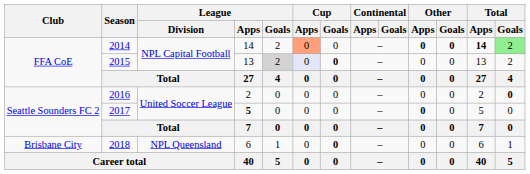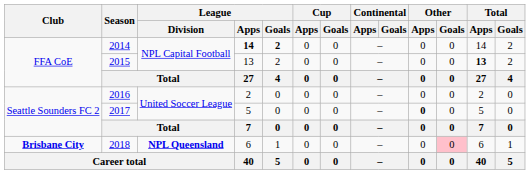2014 | League / Apps: normal -> bold
2014 | League / Goals: normal -> bold
2014 | Cup / Apps: lightsalmon background -> no background
2014 | Other / Apps: bold -> normal
2014 | Other / Goals: bold -> normal
2014 | Total / Apps: bold -> normal
2014 | Total / Goals: lightgreen background -> no background
2015 | League / Goals: lightgrey background -> no background
2015 | Cup / Apps: lavender background -> no background
2015 | Cup / Goals: bold -> normal
2015 | Total / Apps: normal -> bold
2016 | Total / Goals: bold -> normal
2017 | League / Apps: bold -> normal
2018 | Club: normal -> bold
2018 | League / Division: normal -> bold
2018 | Cup / Goals: bold -> normal
2018 | Other / Goals: no background -> pink background
